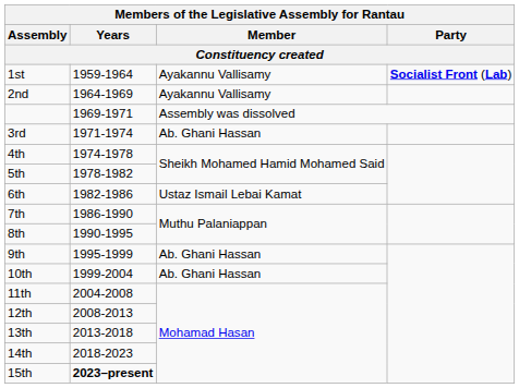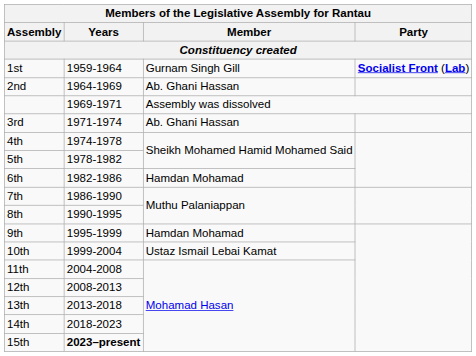1st | Member: Ayakannu Vallisamy -> Gurnam Singh Gill
2nd | Member: Ayakannu Vallisamy -> Ab. Ghani Hassan
6th | Member: Ustaz Ismail Lebai Kamat -> Hamdan Mohamad
9th | Member: Ab. Ghani Hassan -> Hamdan Mohamad
10th | Member: Ab. Ghani Hassan -> Ustaz Ismail Lebai Kamat
